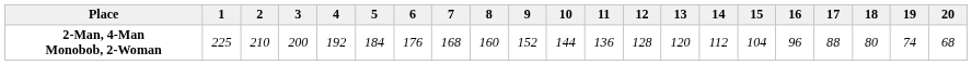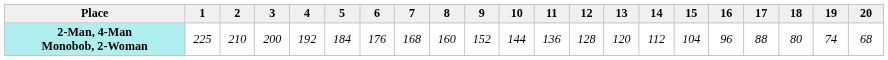2-Man, 4-Man Monobob, 2-Woman | Place: no background -> paleturquoise background
